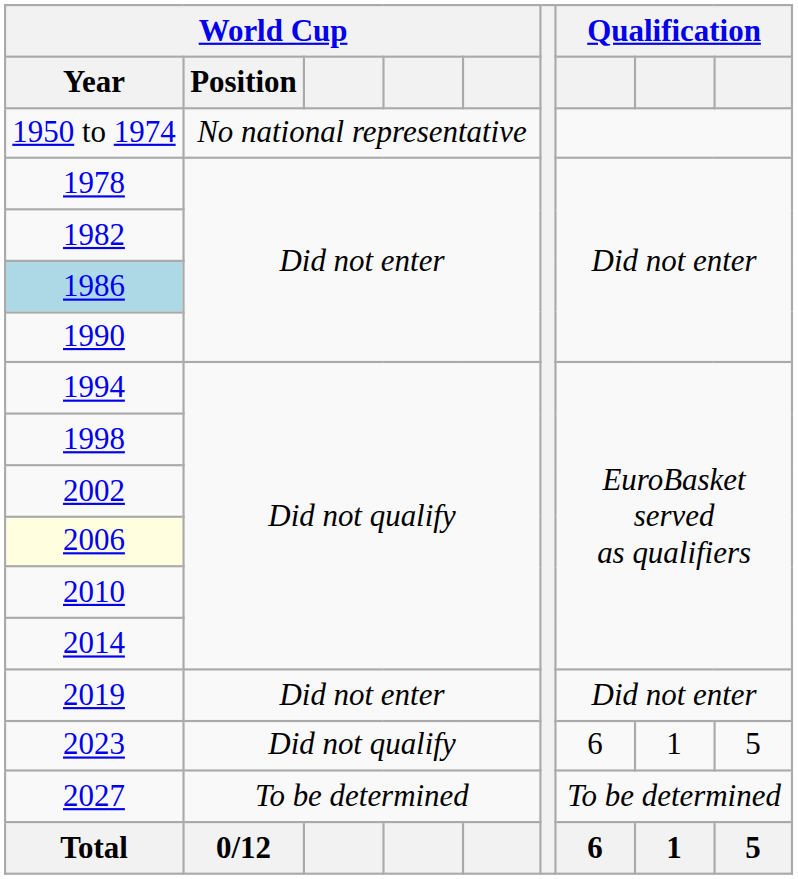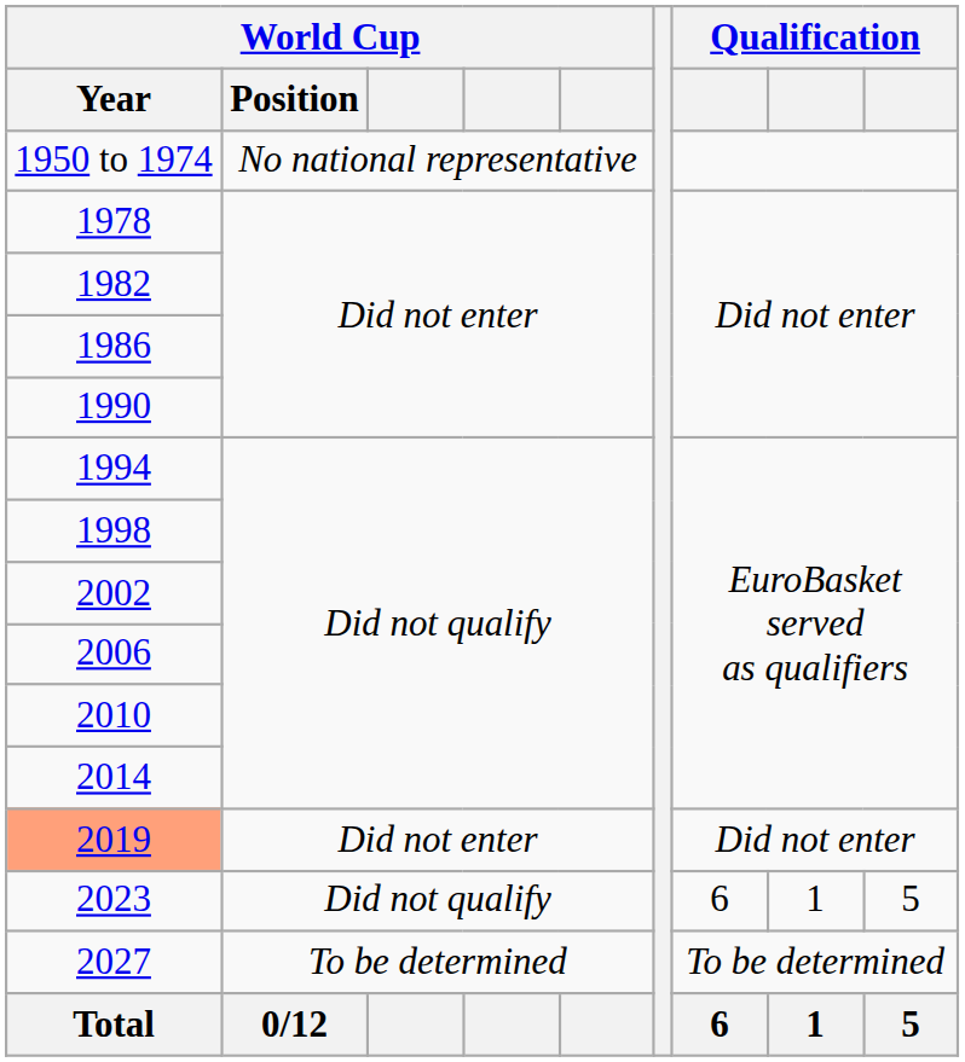1986 | World Cup / Year: lightblue background -> no background
2006 | World Cup / Year: lightyellow background -> no background
2019 | World Cup / Year: no background -> lightsalmon background
